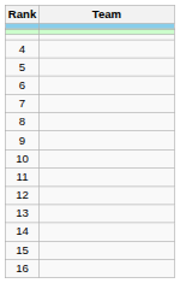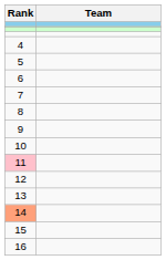row 12 | Rank: no background -> pink background
row 15 | Rank: no background -> lightsalmon background
